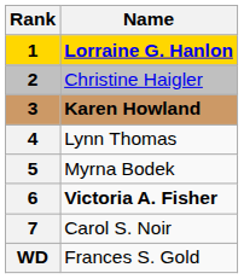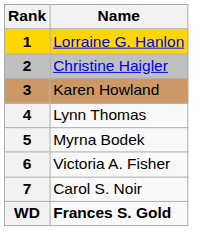Lorraine G. Hanlon | Name: bold -> normal
Karen Howland | Name: bold -> normal
Victoria A. Fisher | Name: bold -> normal
Frances S. Gold | Name: normal -> bold
